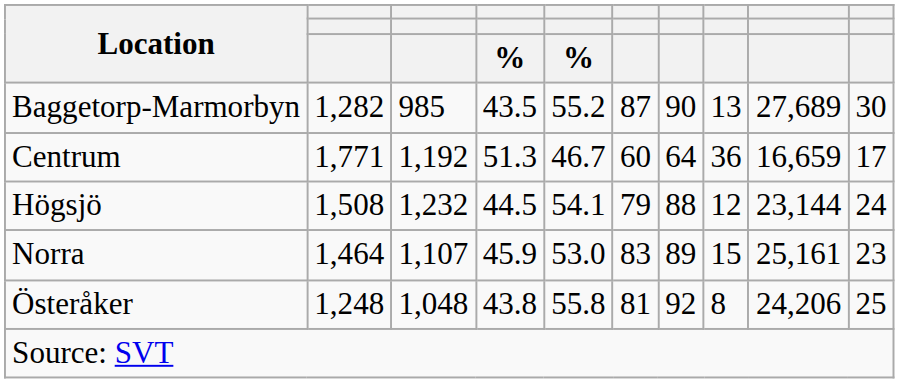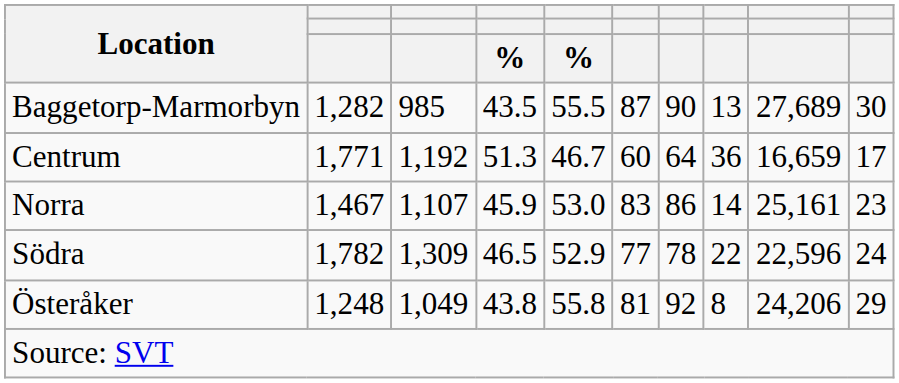Baggetorp-Marmorbyn | column 5: 55.2 -> 55.5
- row: Högsjö | 1,508 | 1,232 | 44.5 | 54.1 | 79 | 88 | 12 | 23,144 | 24
Norra | column 2: 1,464 -> 1,467
Norra | column 7: 89 -> 86
Norra | column 8: 15 -> 14
+ row: Södra | 1,782 | 1,309 | 46.5 | 52.9 | 77 | 78 | 22 | 22,596 | 24
Österåker | column 3: 1,048 -> 1,049
Österåker | column 10: 25 -> 29
